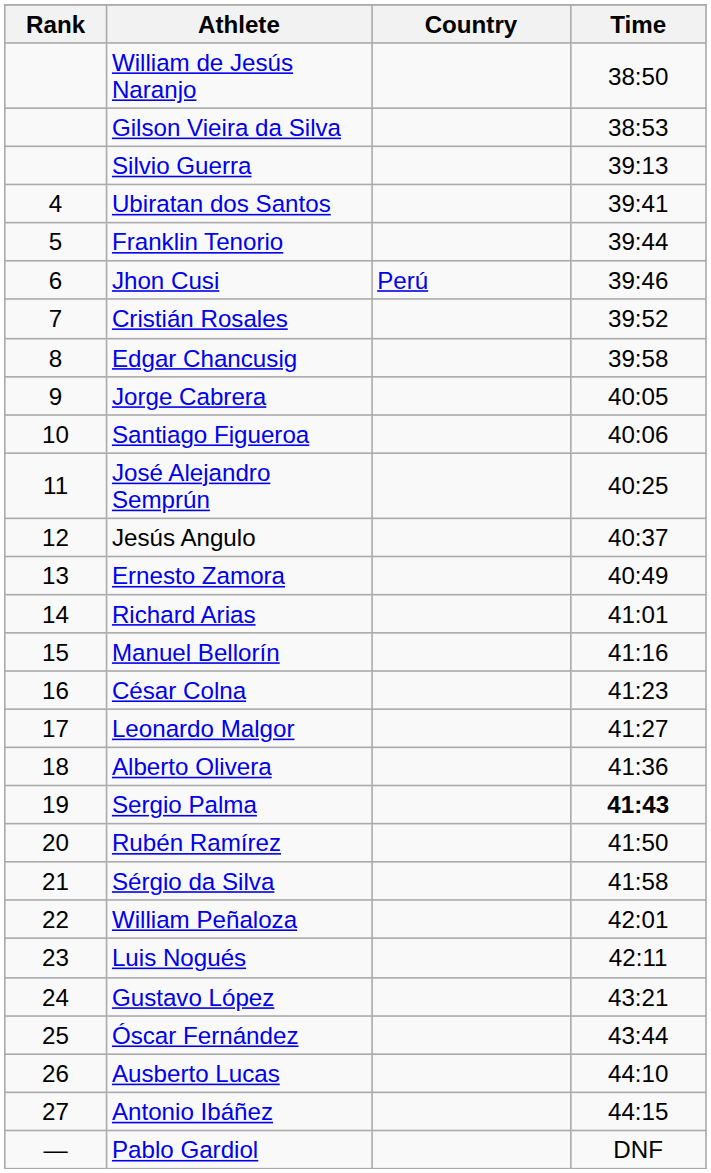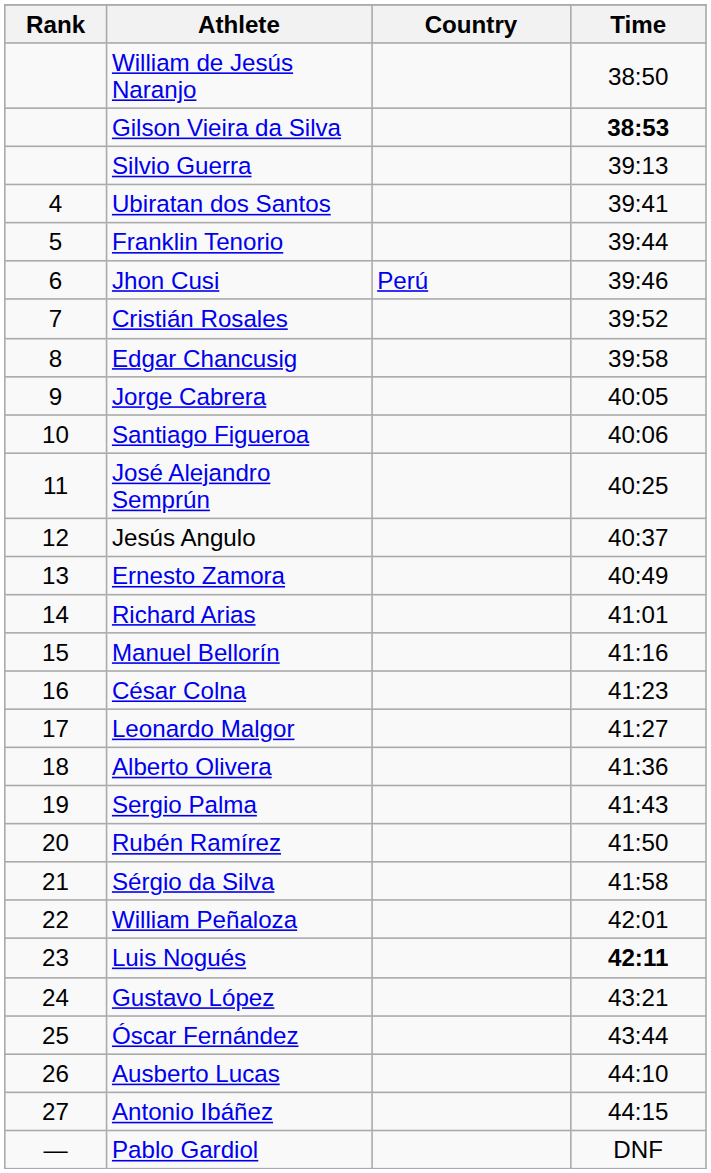Gilson Vieira da Silva | Time: normal -> bold
Sergio Palma | Time: bold -> normal
Luis Nogués | Time: normal -> bold
